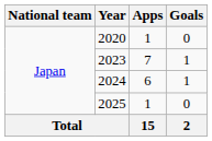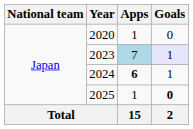2023 | Apps: no background -> lightblue background
2023 | Goals: no background -> lavender background
2024 | Apps: normal -> bold
2025 | Goals: normal -> bold
